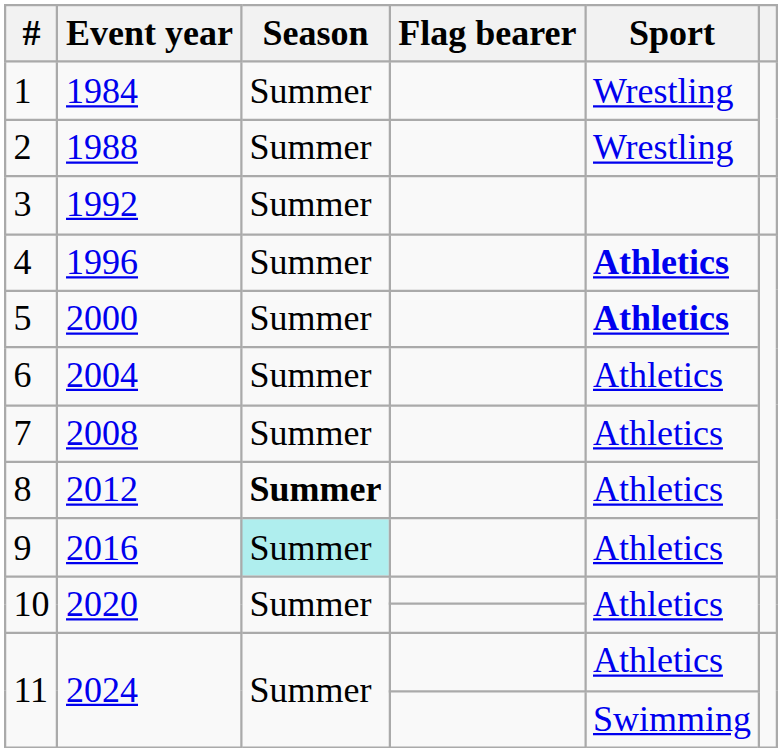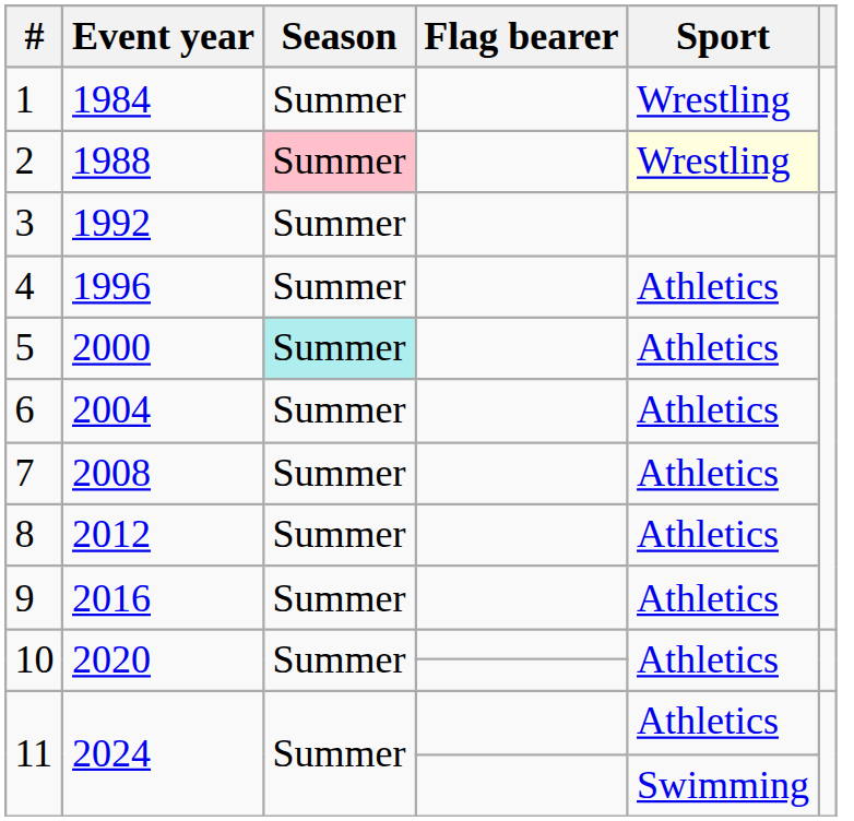2 | Season: no background -> pink background
2 | Sport: no background -> lightyellow background
4 | Sport: bold -> normal
5 | Season: no background -> paleturquoise background
5 | Sport: bold -> normal
8 | Season: bold -> normal
9 | Season: paleturquoise background -> no background
